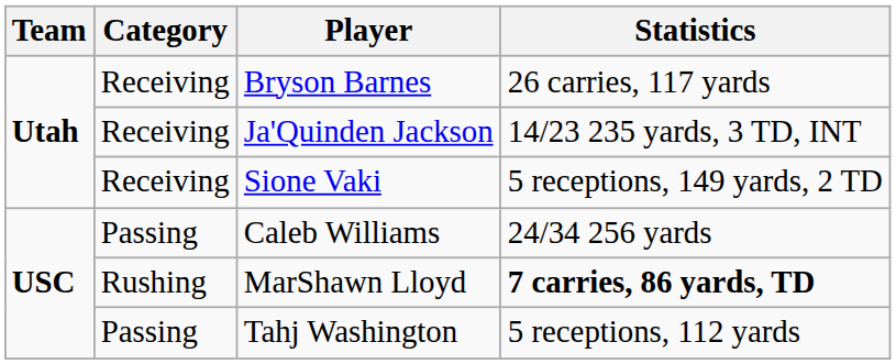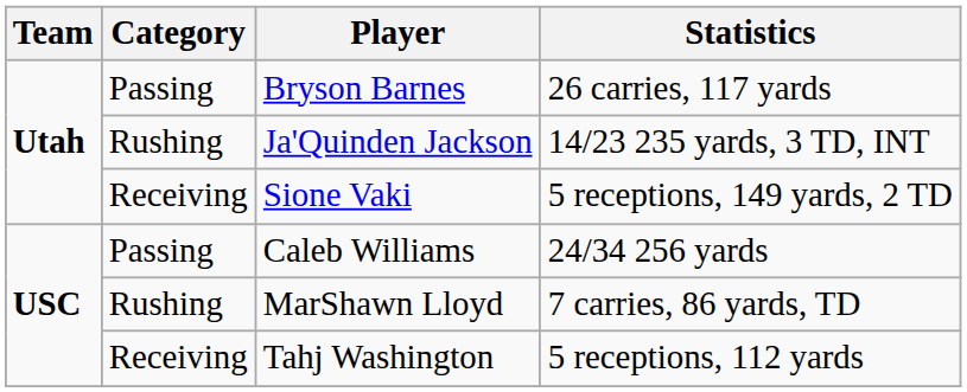Bryson Barnes | Category: Receiving -> Passing
Ja'Quinden Jackson | Category: Receiving -> Rushing
MarShawn Lloyd | Statistics: bold -> normal
Tahj Washington | Category: Passing -> Receiving
